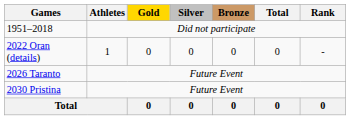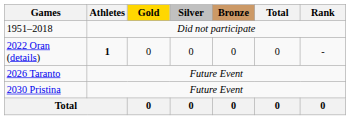2022 Oran (details) | Athletes: normal -> bold
